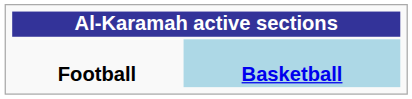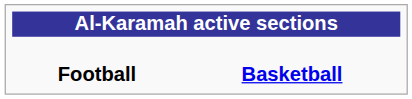Football | column 2: lightblue background -> no background
